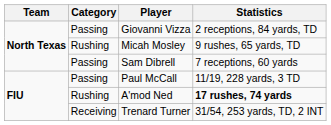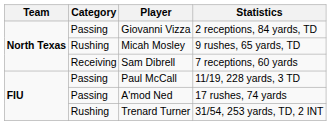Sam Dibrell | Category: Passing -> Receiving
A'mod Ned | Category: Rushing -> Passing
A'mod Ned | Statistics: bold -> normal
Trenard Turner | Category: Receiving -> Rushing
